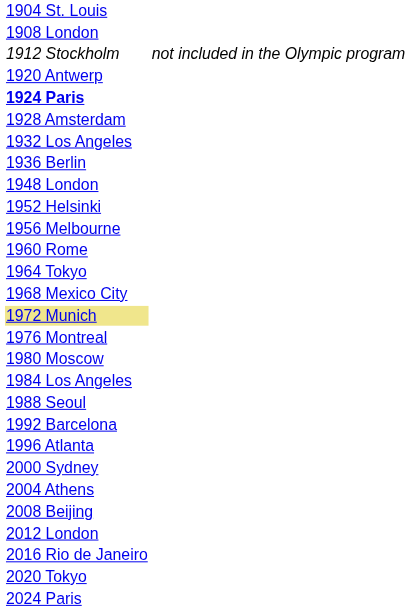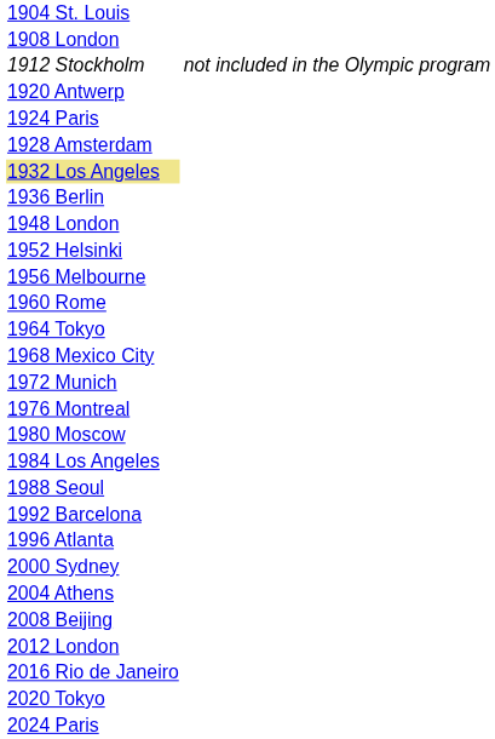1924 Paris | column 1: bold -> normal
1932 Los Angeles | column 1: no background -> khaki background
1972 Munich | column 1: khaki background -> no background
